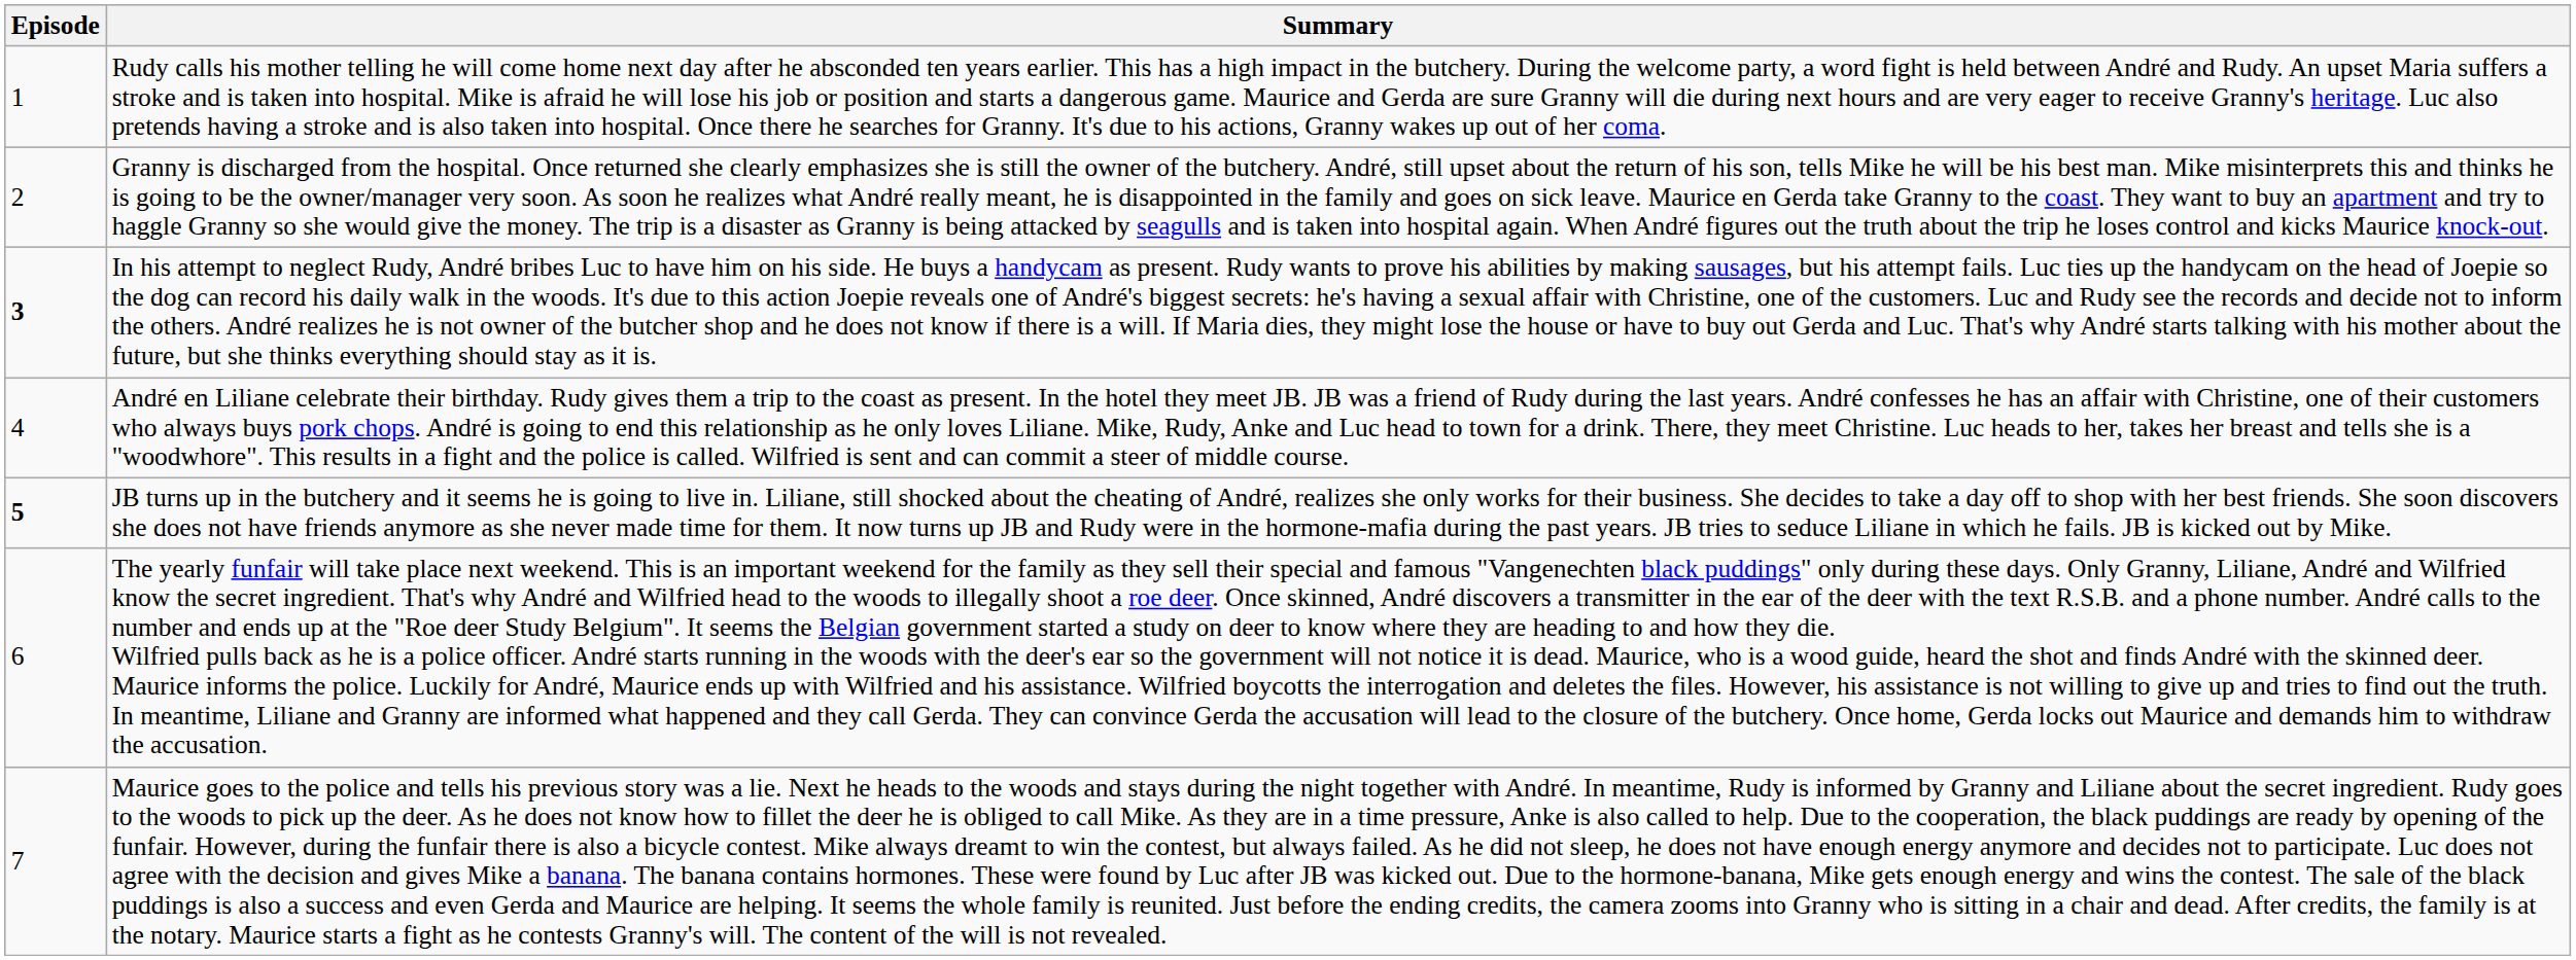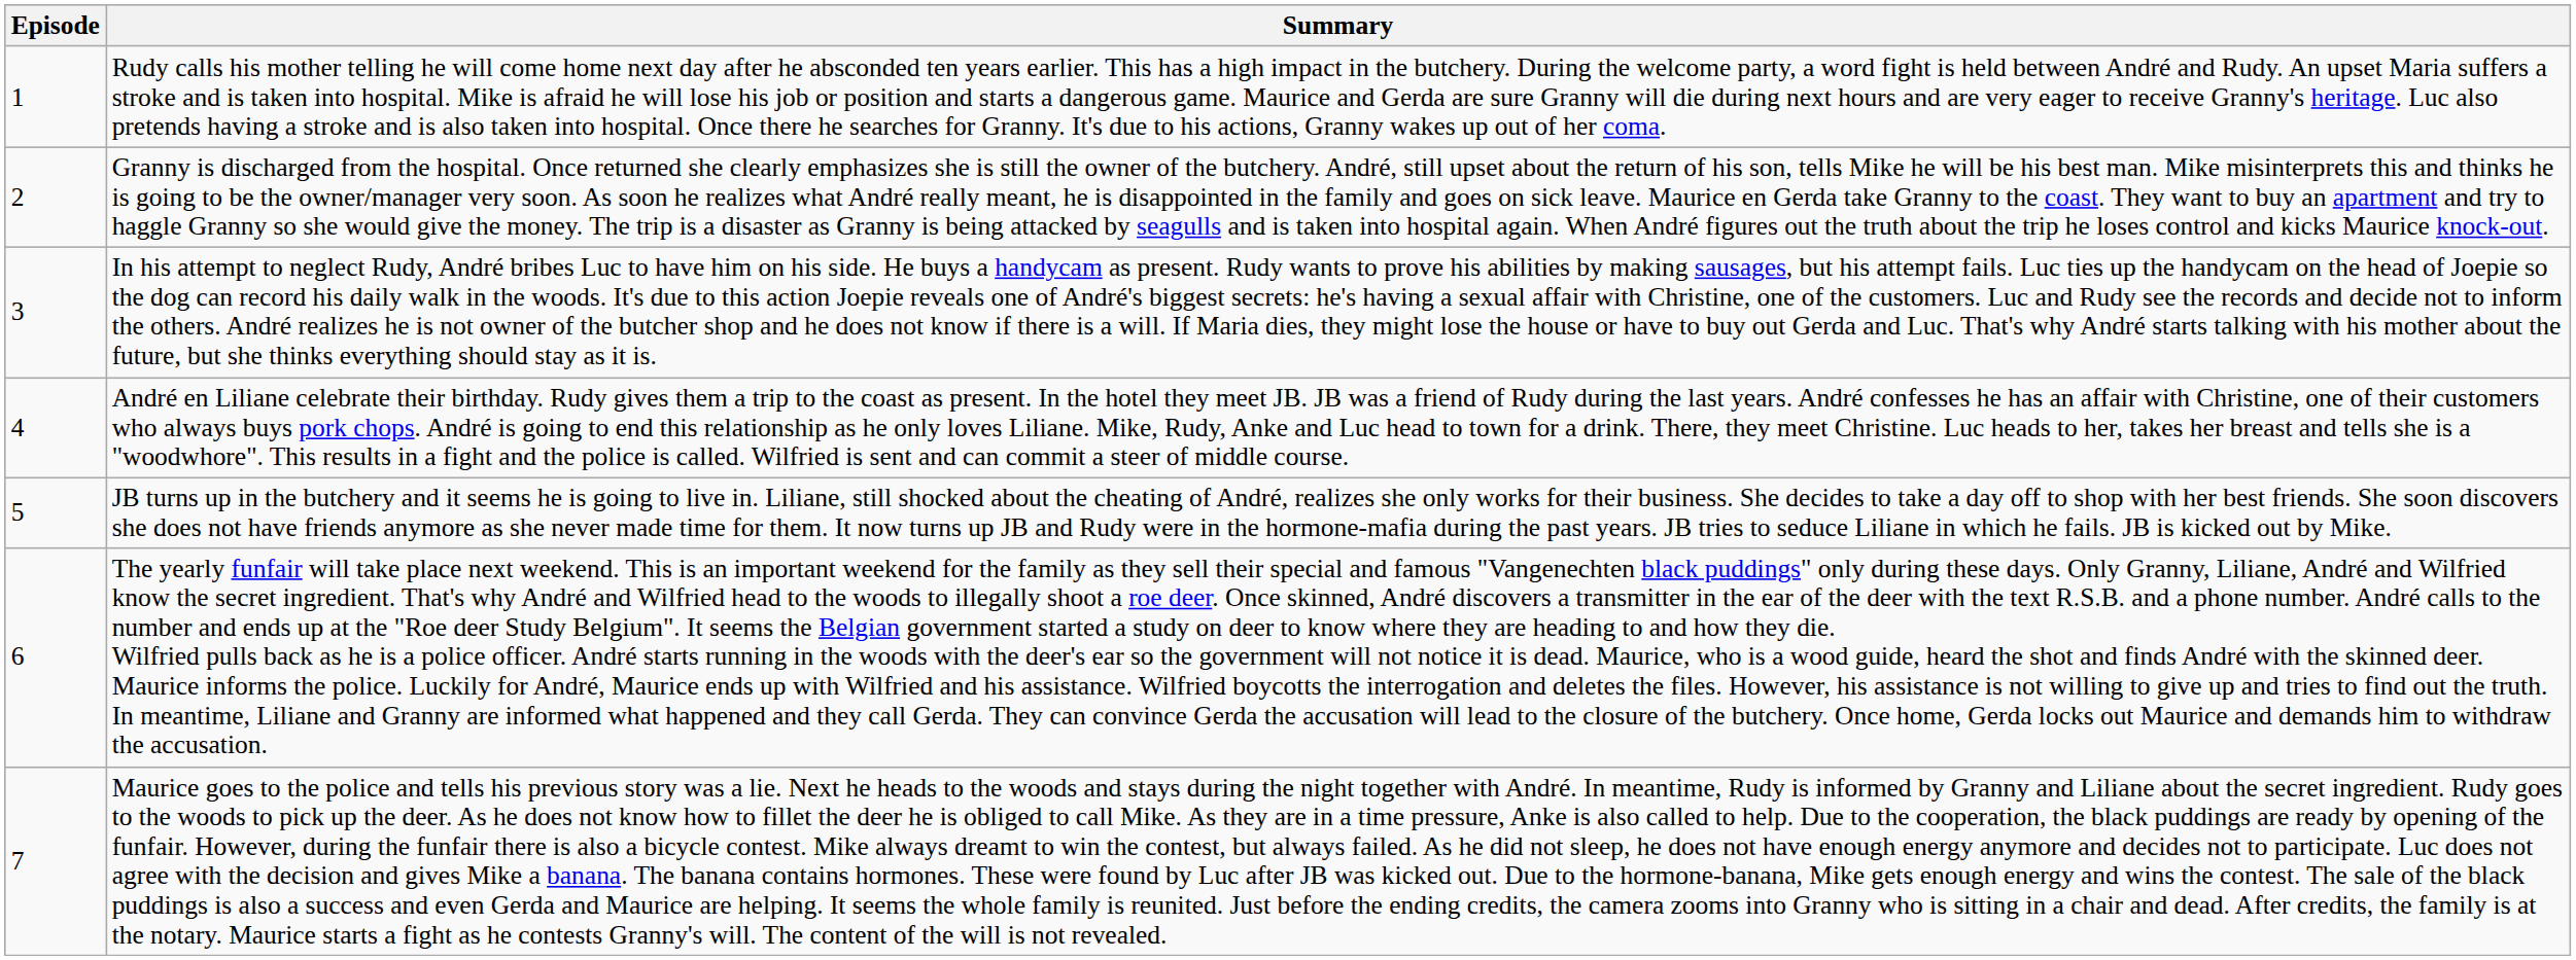row 4 | Episode: bold -> normal
row 6 | Episode: bold -> normal
